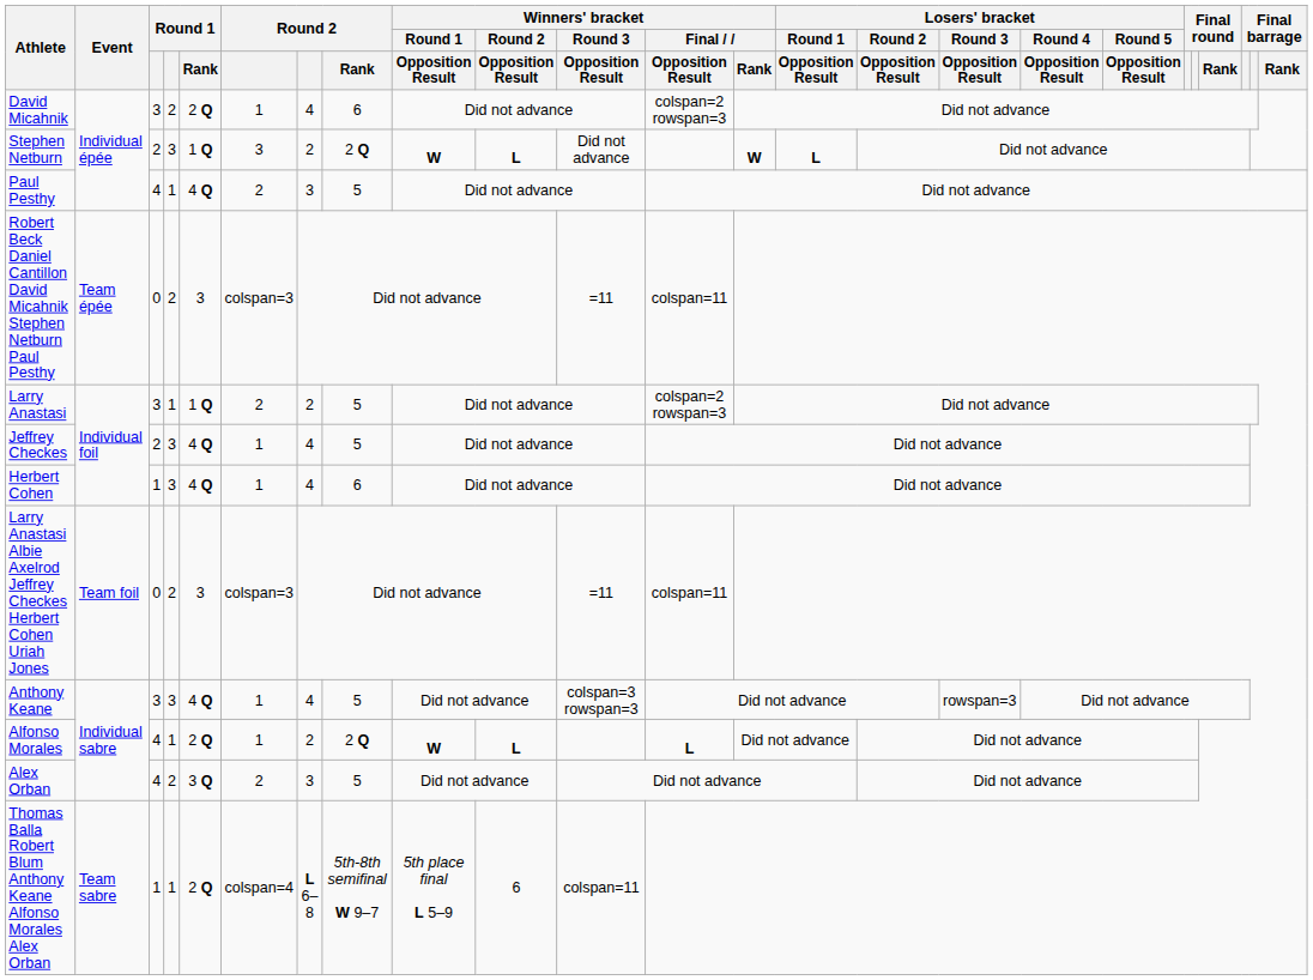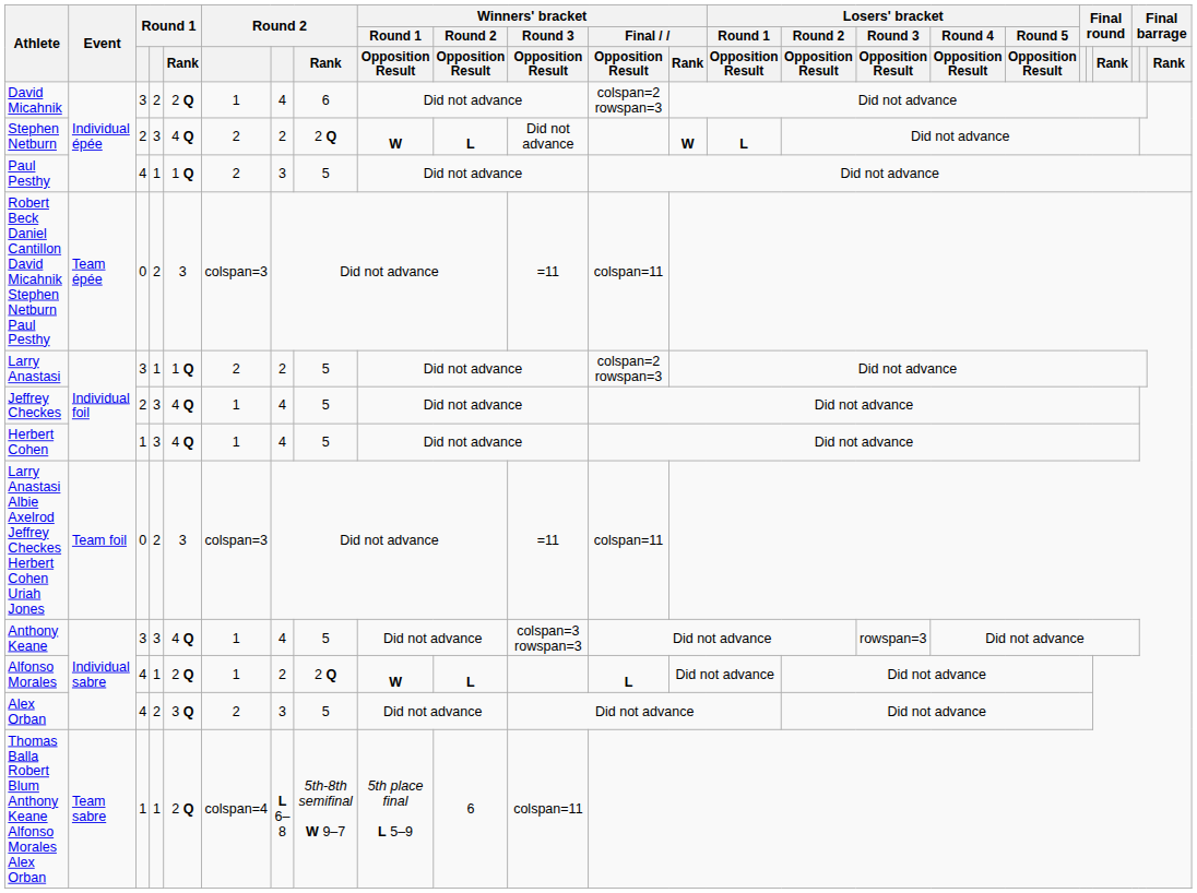Stephen Netburn | Round 1 / Rank: 1 Q -> 4 Q
Stephen Netburn | column 6: 3 -> 2
Paul Pesthy | Round 1 / Rank: 4 Q -> 1 Q
Herbert Cohen | Round 2 / Rank: 6 -> 5
